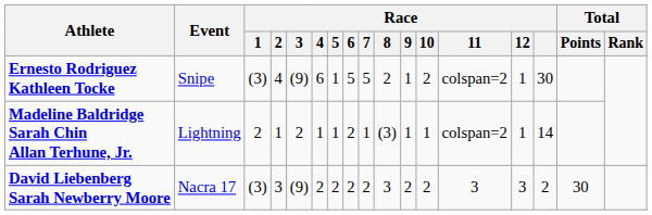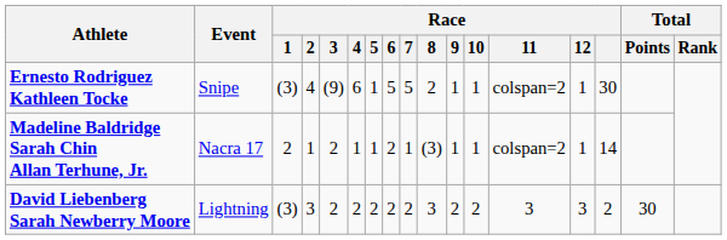Ernesto Rodriguez Kathleen Tocke | Race / 10: 2 -> 1
Madeline Baldridge Sarah Chin Allan Terhune, Jr. | Event: Lightning -> Nacra 17
David Liebenberg Sarah Newberry Moore | Event: Nacra 17 -> Lightning
David Liebenberg Sarah Newberry Moore | Race / 3: (9) -> 2
